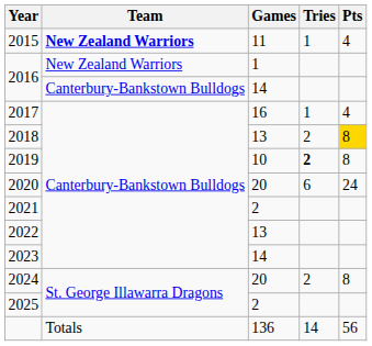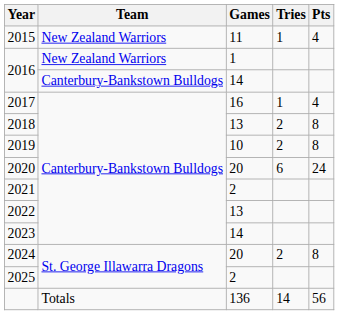2015 | Team: bold -> normal
2018 | Pts: gold background -> no background
2019 | Tries: bold -> normal
